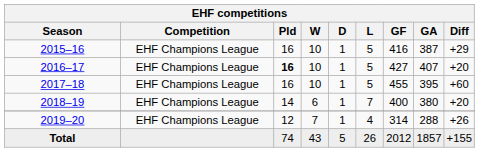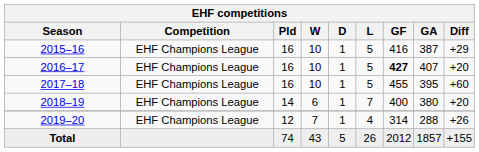2016–17 | Pld: bold -> normal
2016–17 | GF: normal -> bold
